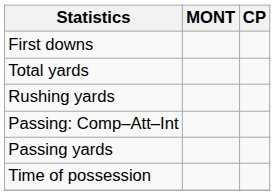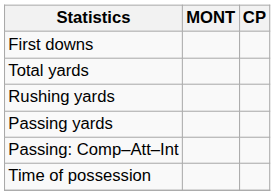rows swapped: Passing yards <-> Passing: Comp–Att–Int
